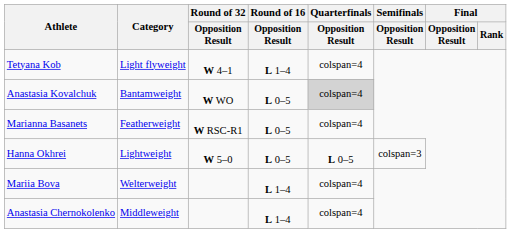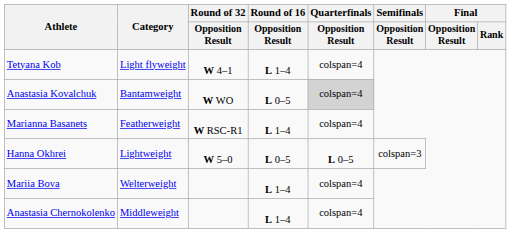Marianna Basanets | Round of 16 / Opposition Result: L 0–5 -> L 1–4
